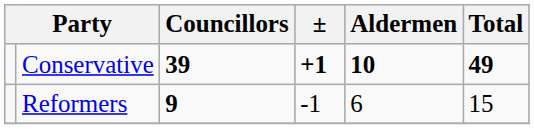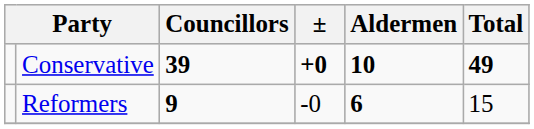Conservative | ±: +1 -> +0
Reformers | ±: -1 -> -0
Reformers | Aldermen: normal -> bold
